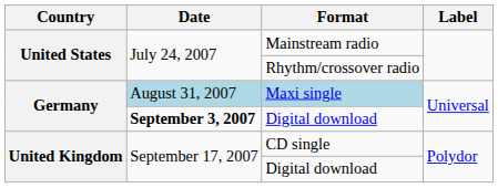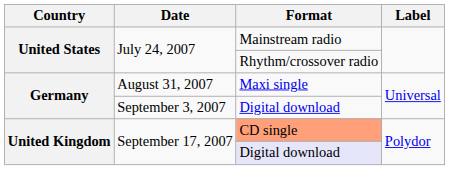Maxi single | Date: lightblue background -> no background
Maxi single | Format: lightblue background -> no background
September 3, 2007 / Digital download | Date: bold -> normal
CD single | Format: no background -> lightsalmon background
September 17, 2007 / Digital download | Format: no background -> lavender background
